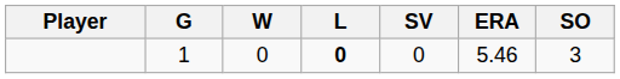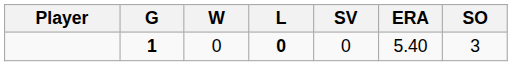row 2 | G: normal -> bold
row 2 | ERA: 5.46 -> 5.40
